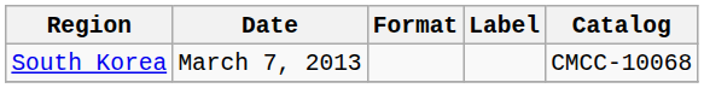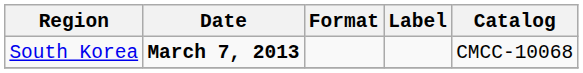South Korea | Date: normal -> bold
